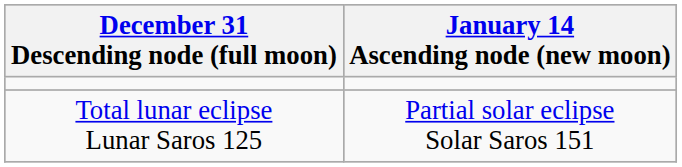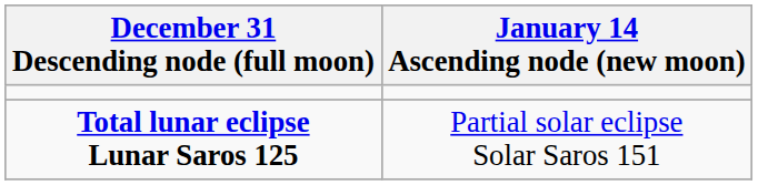row 3 | December 31 Descending node (full moon): normal -> bold
